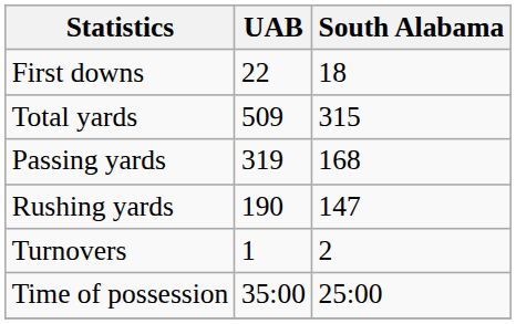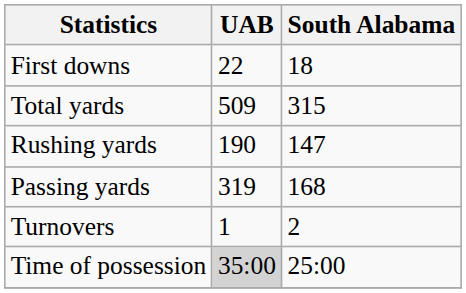rows swapped: Rushing yards <-> Passing yards
Time of possession | UAB: no background -> lightgrey background
